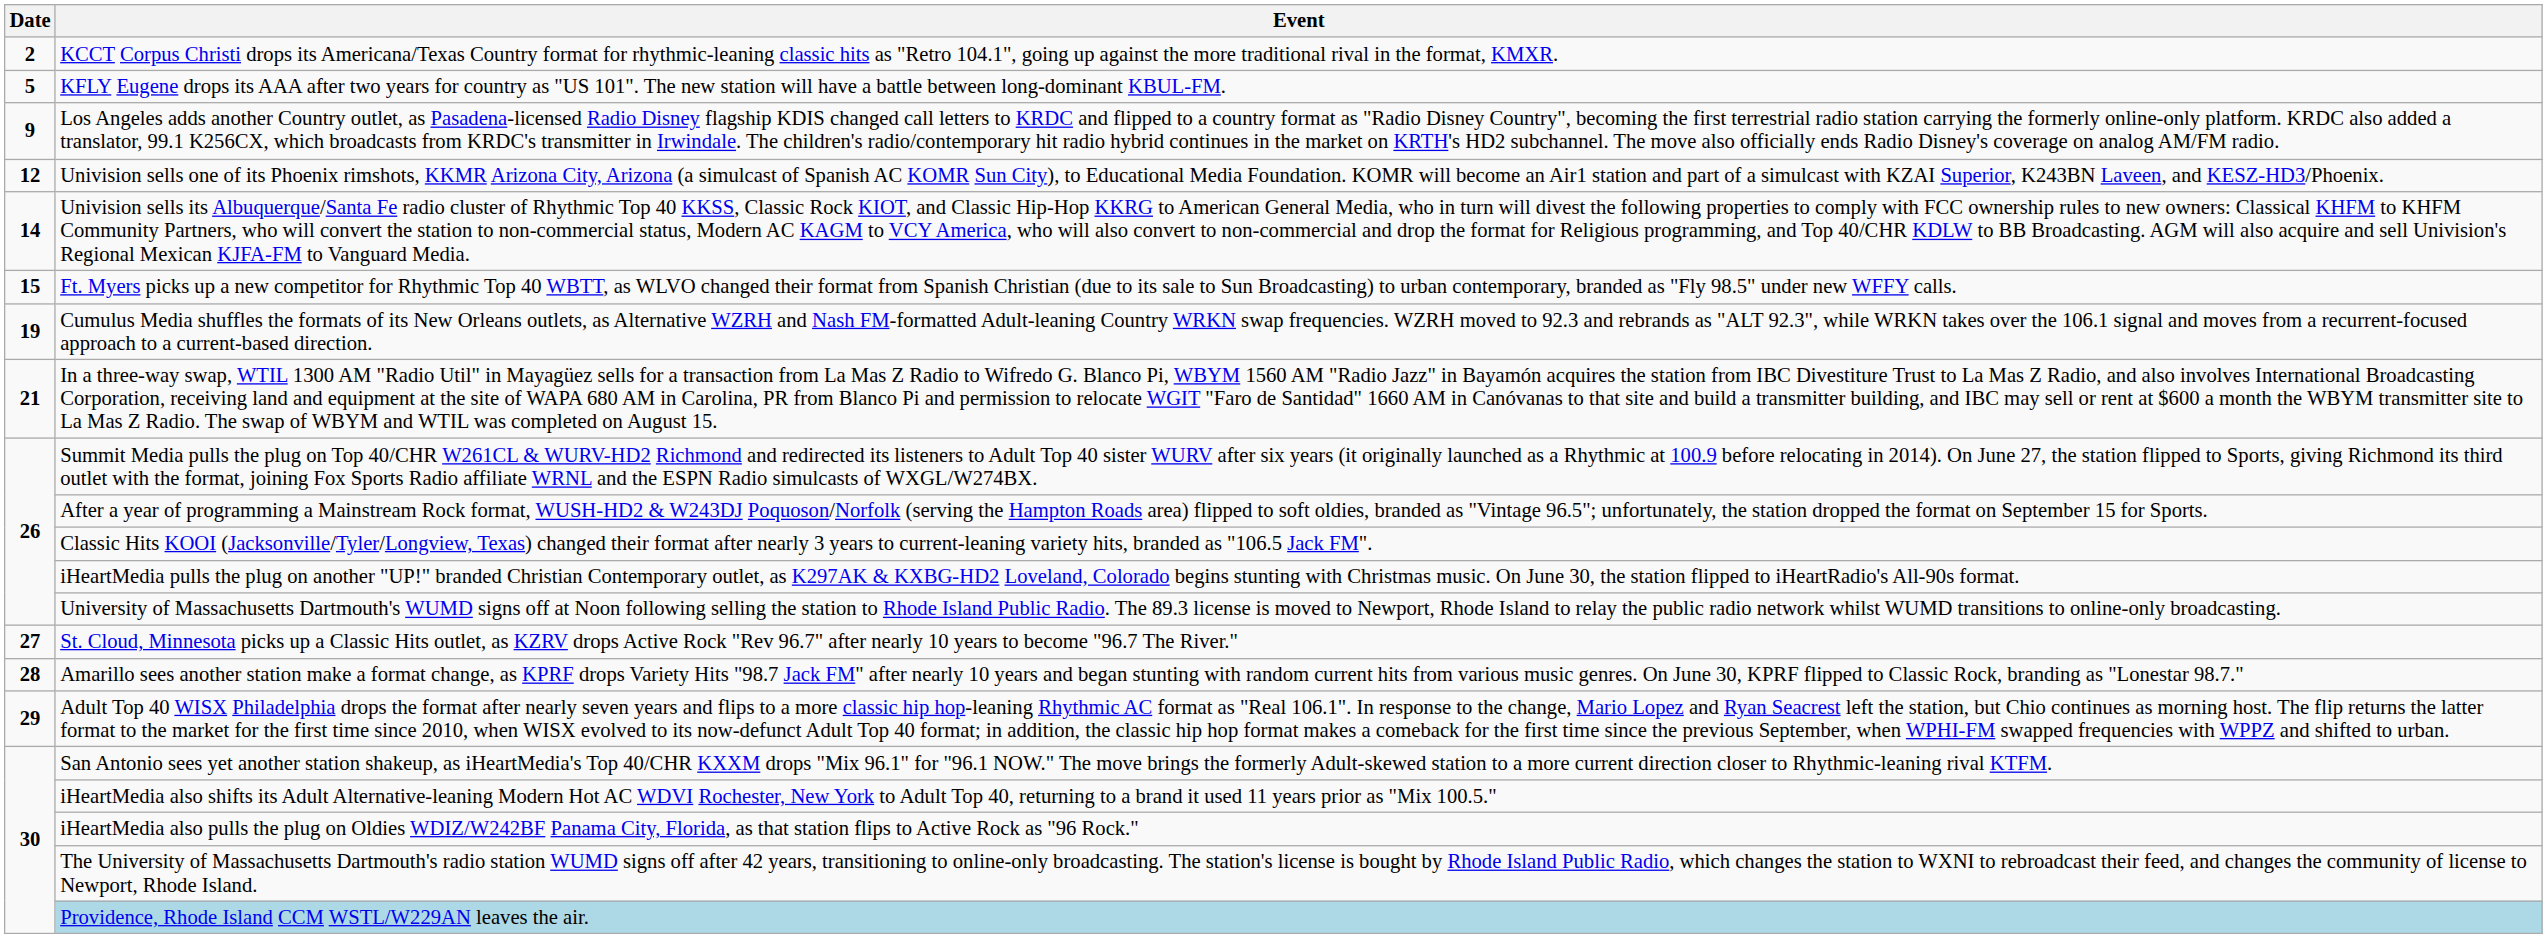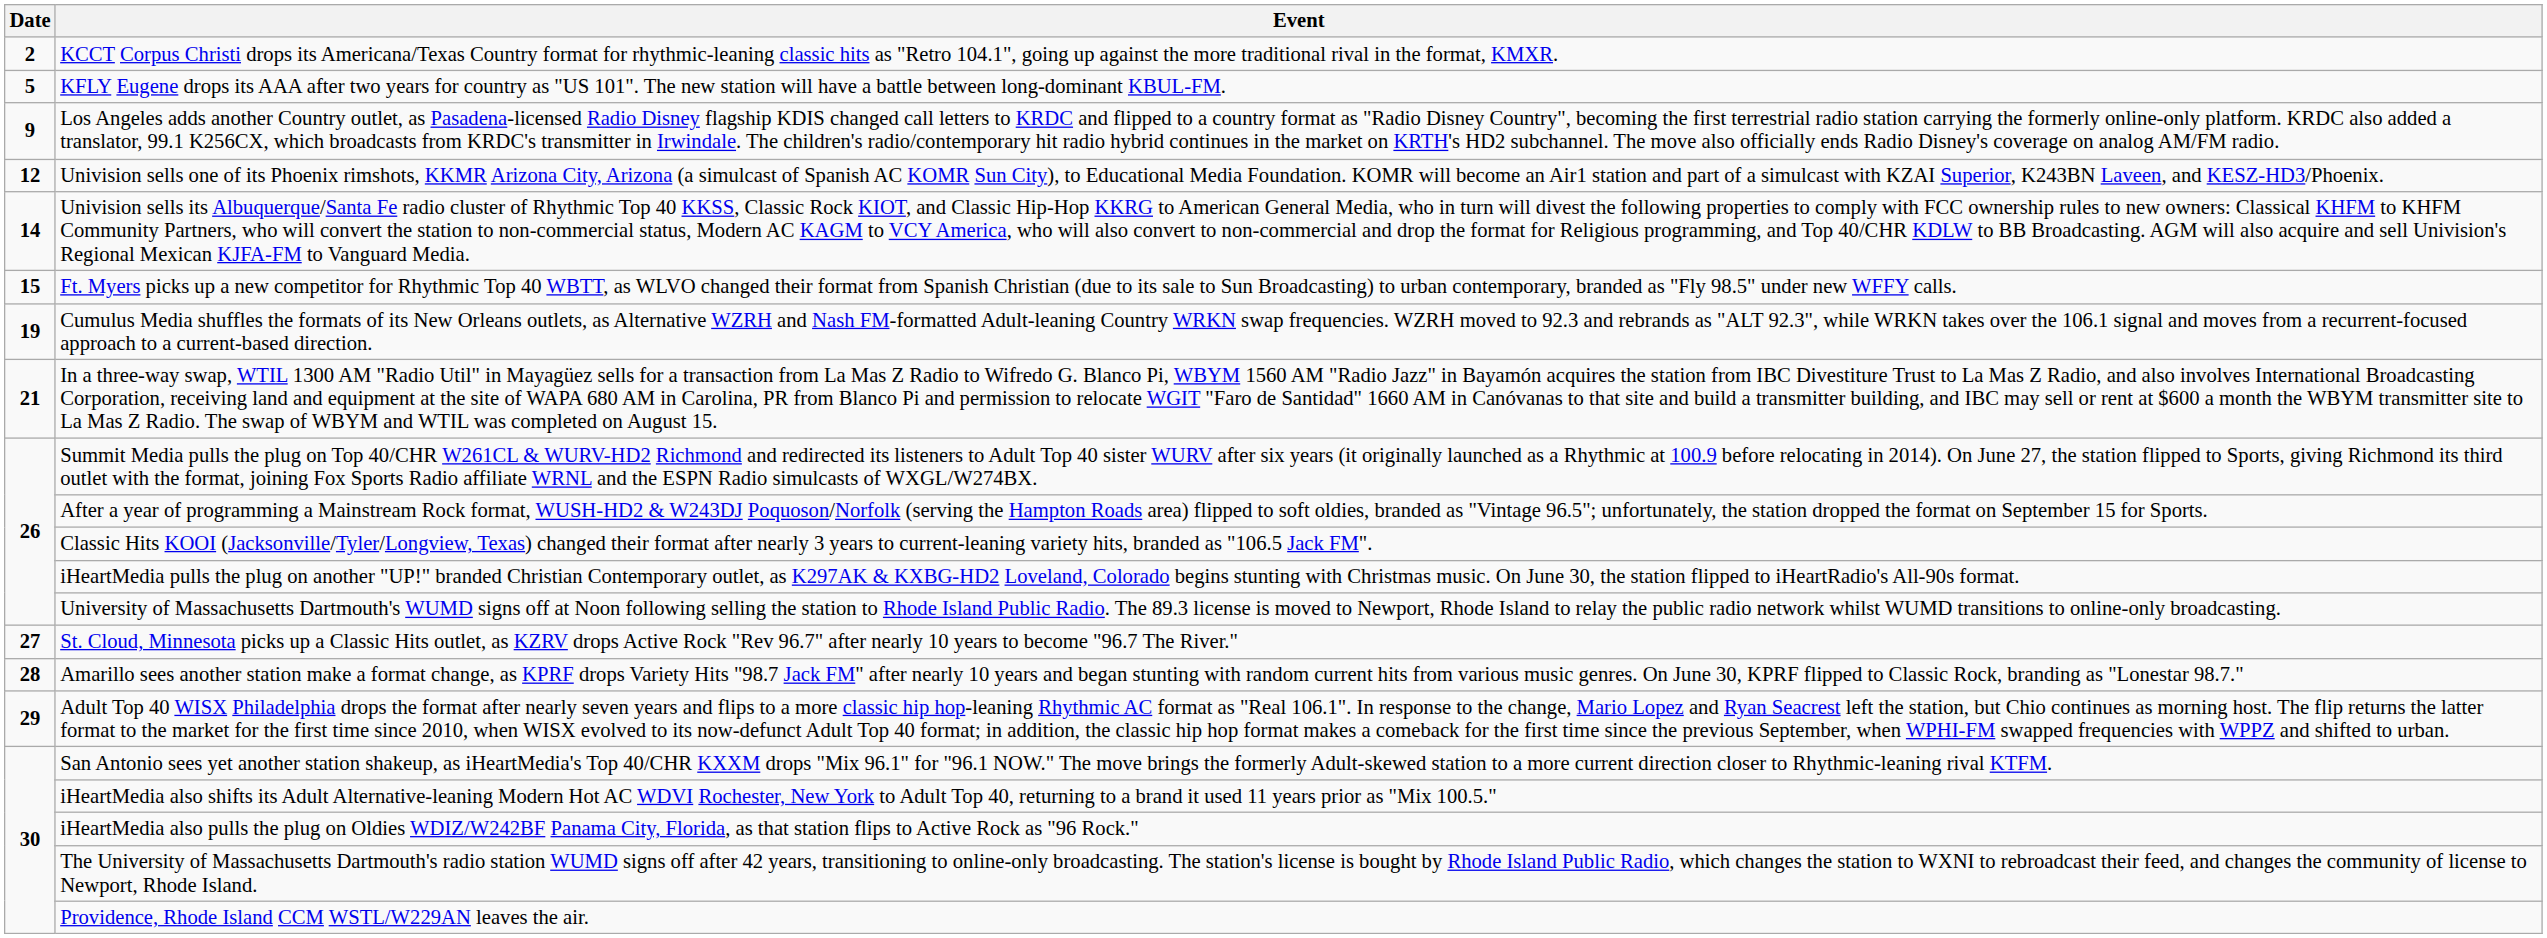Providence, Rhode Island CCM WSTL/W229AN leaves the air. | Event: lightblue background -> no background
